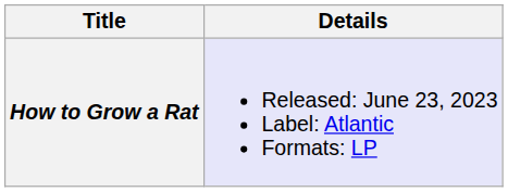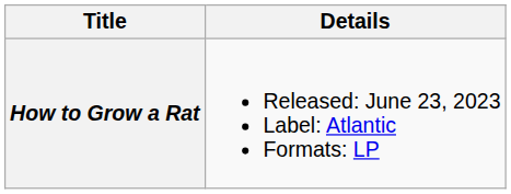How to Grow a Rat | Details: lavender background -> no background
